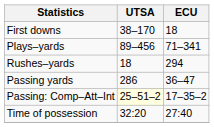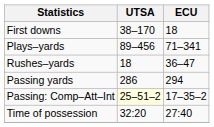Rushes–yards | ECU: 294 -> 36–47
Passing yards | ECU: 36–47 -> 294
